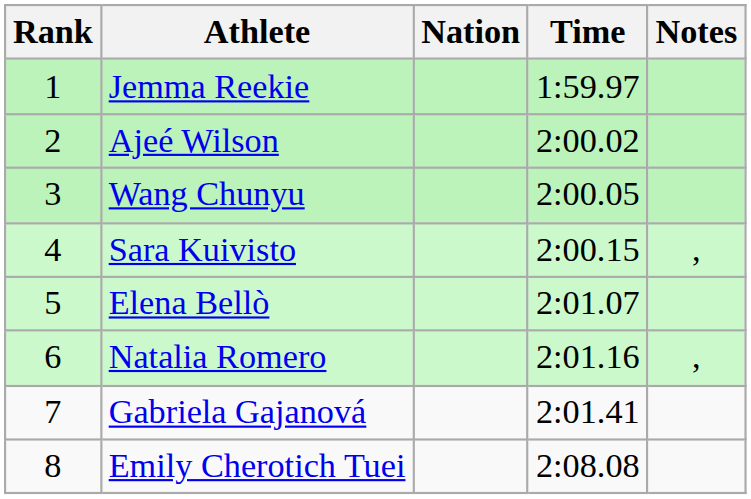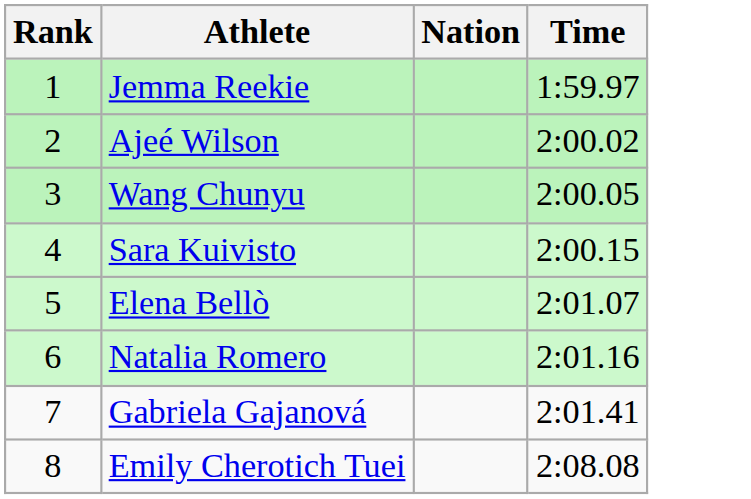- column: Notes | , | ,
